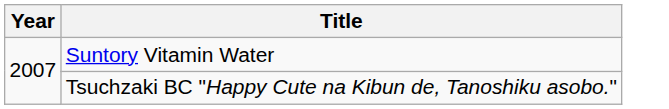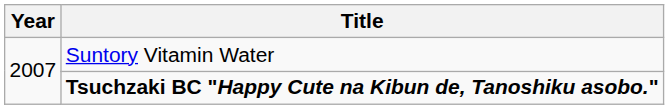Tsuchzaki BC "Happy Cute na Kibun de, Tanoshiku asobo." | Title: normal -> bold
